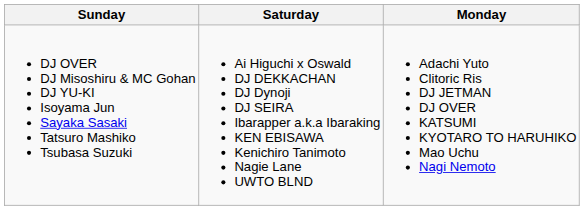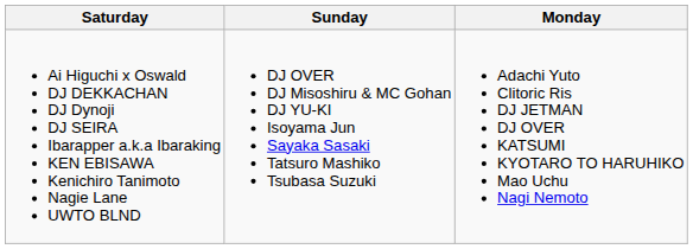columns swapped: Saturday <-> Sunday
